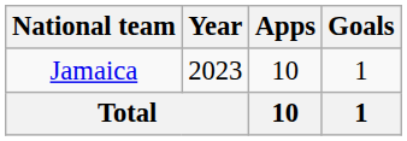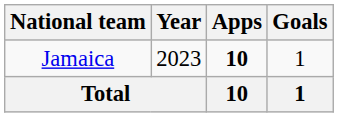Jamaica | Apps: normal -> bold
